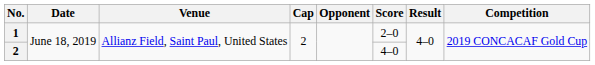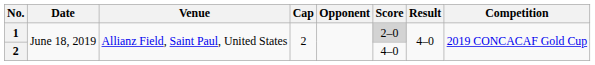1 | Score: no background -> lightgrey background
